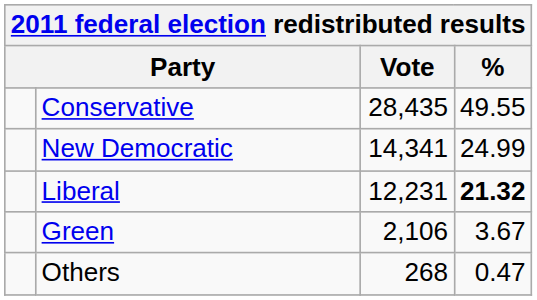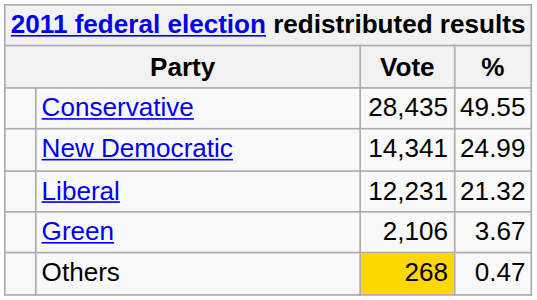Liberal | %: bold -> normal
Others | Vote: no background -> gold background
